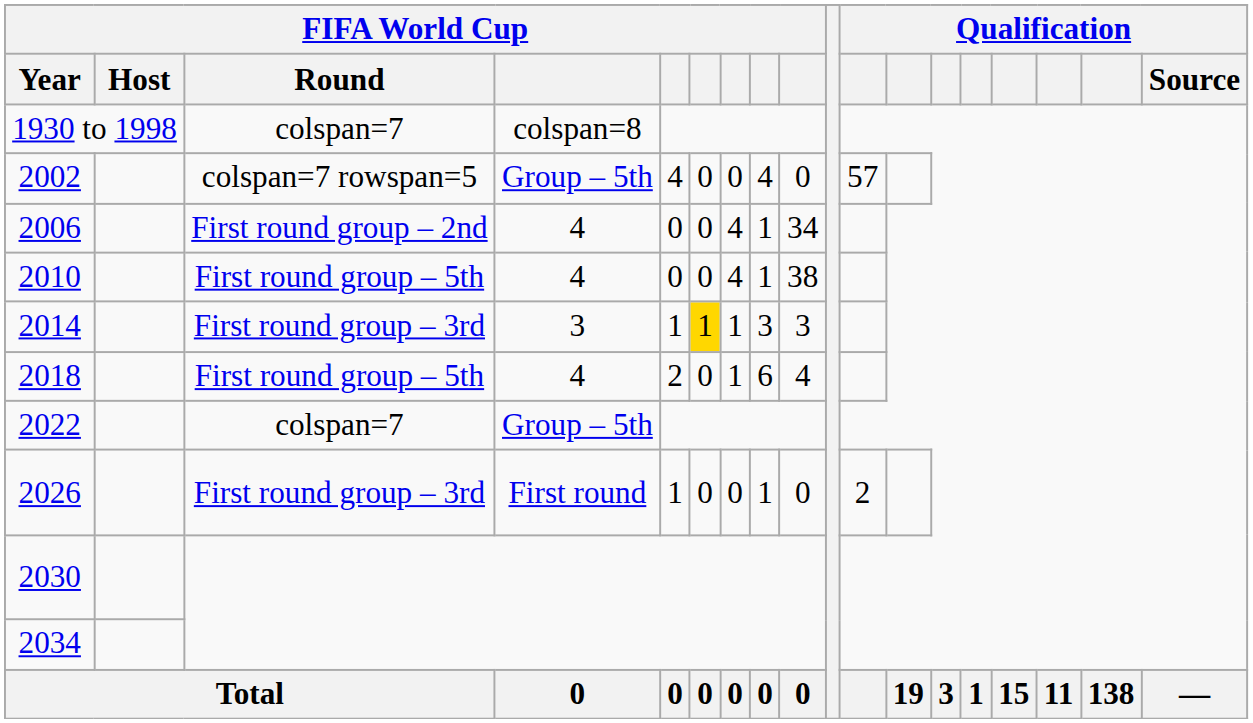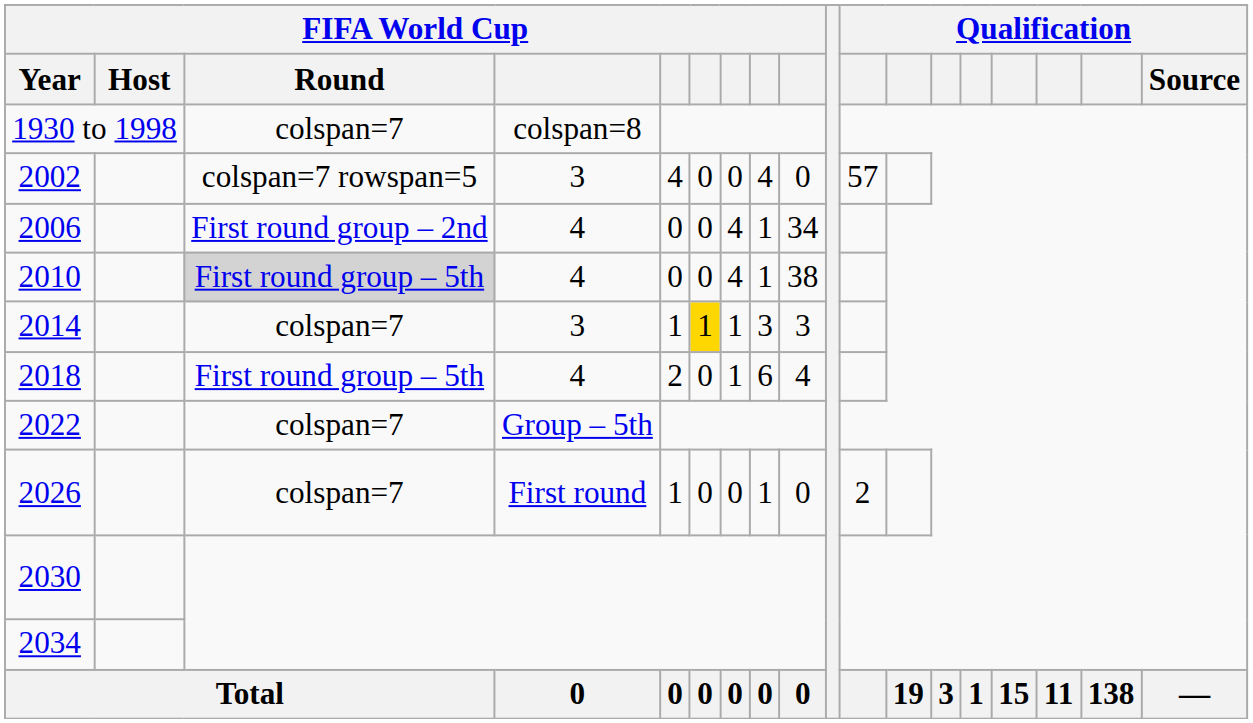2002 | column 4: Group – 5th -> 3
2010 | FIFA World Cup / Round: no background -> lightgrey background
2014 | FIFA World Cup / Round: First round group – 3rd -> colspan=7
2026 | FIFA World Cup / Round: First round group – 3rd -> colspan=7
